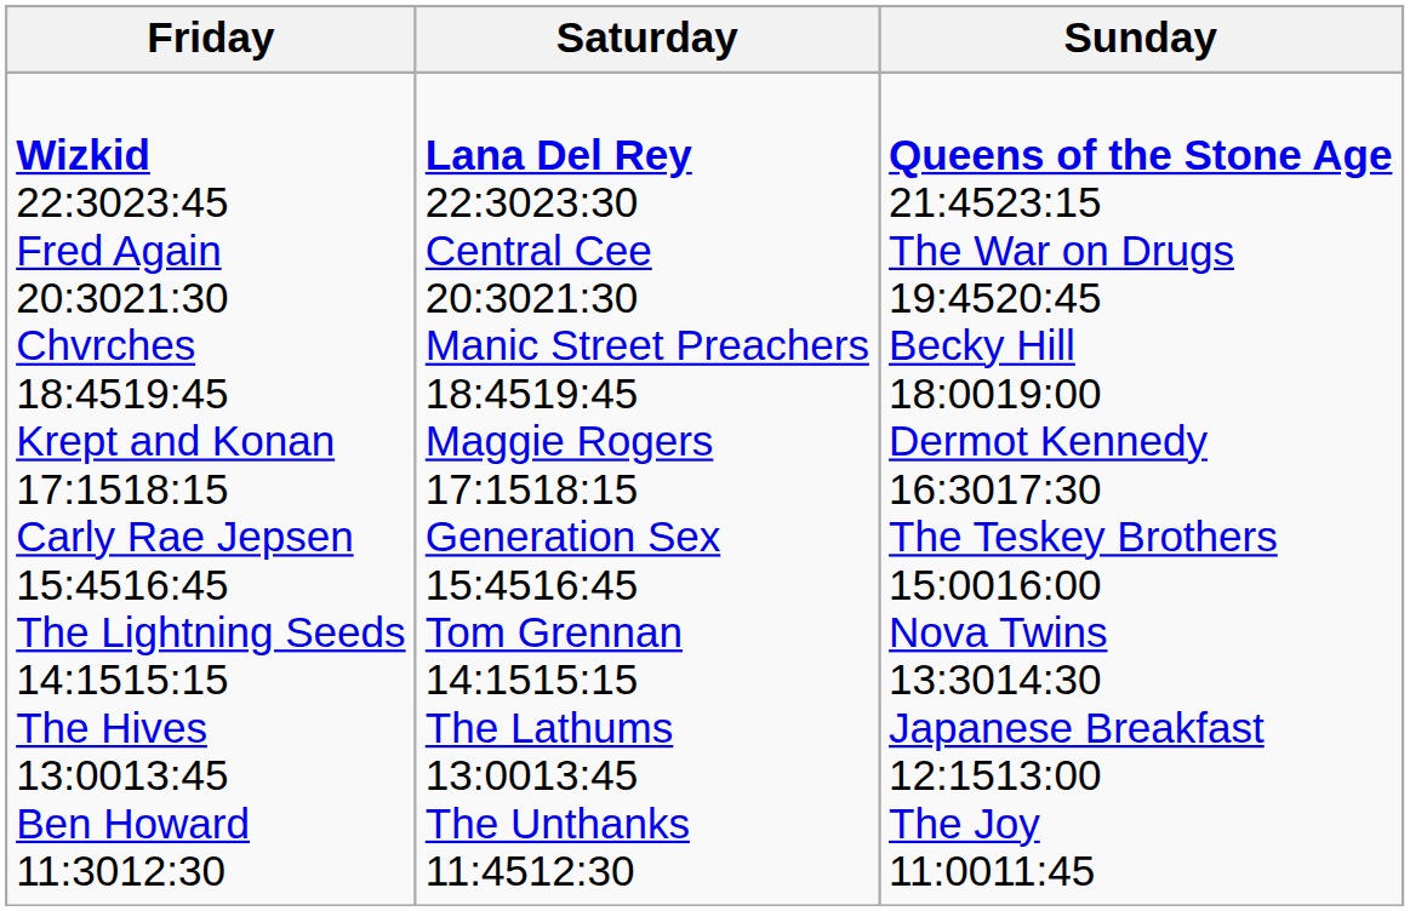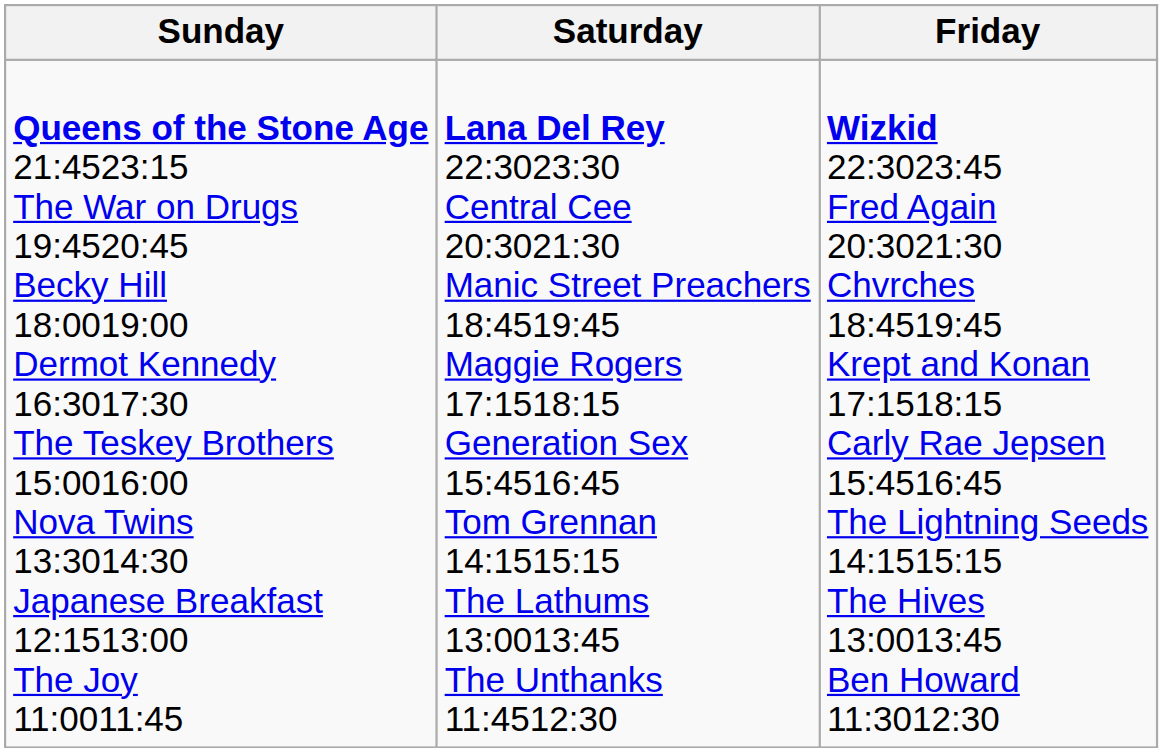columns swapped: Friday <-> Sunday
